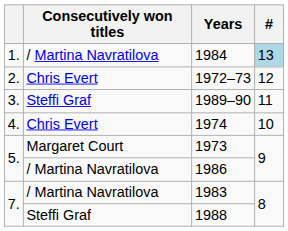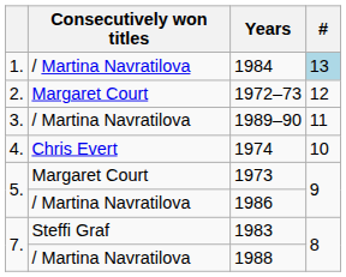1972–73 | Consecutively won titles: Chris Evert -> Margaret Court
1989–90 | Consecutively won titles: Steffi Graf -> / Martina Navratilova
1983 | Consecutively won titles: / Martina Navratilova -> Steffi Graf
1988 | Consecutively won titles: Steffi Graf -> / Martina Navratilova
